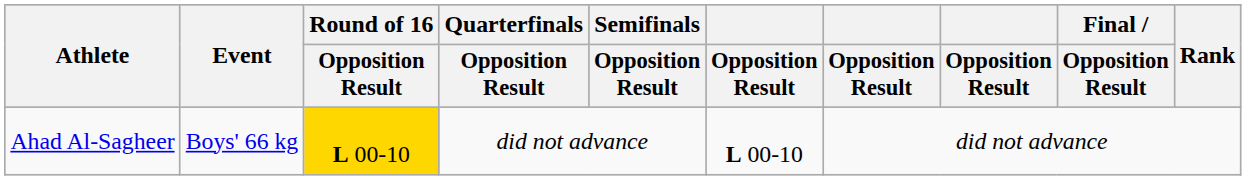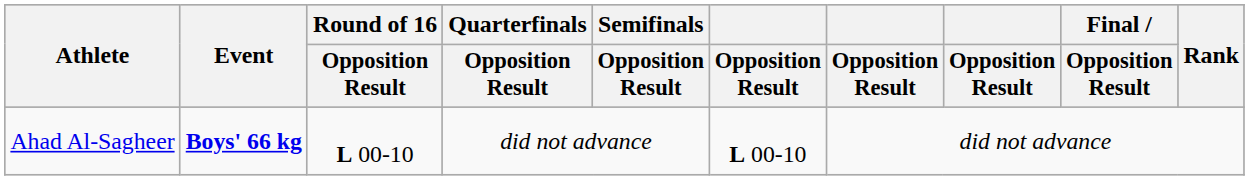Ahad Al-Sagheer | Event: normal -> bold
Ahad Al-Sagheer | Round of 16 / Opposition Result: gold background -> no background
